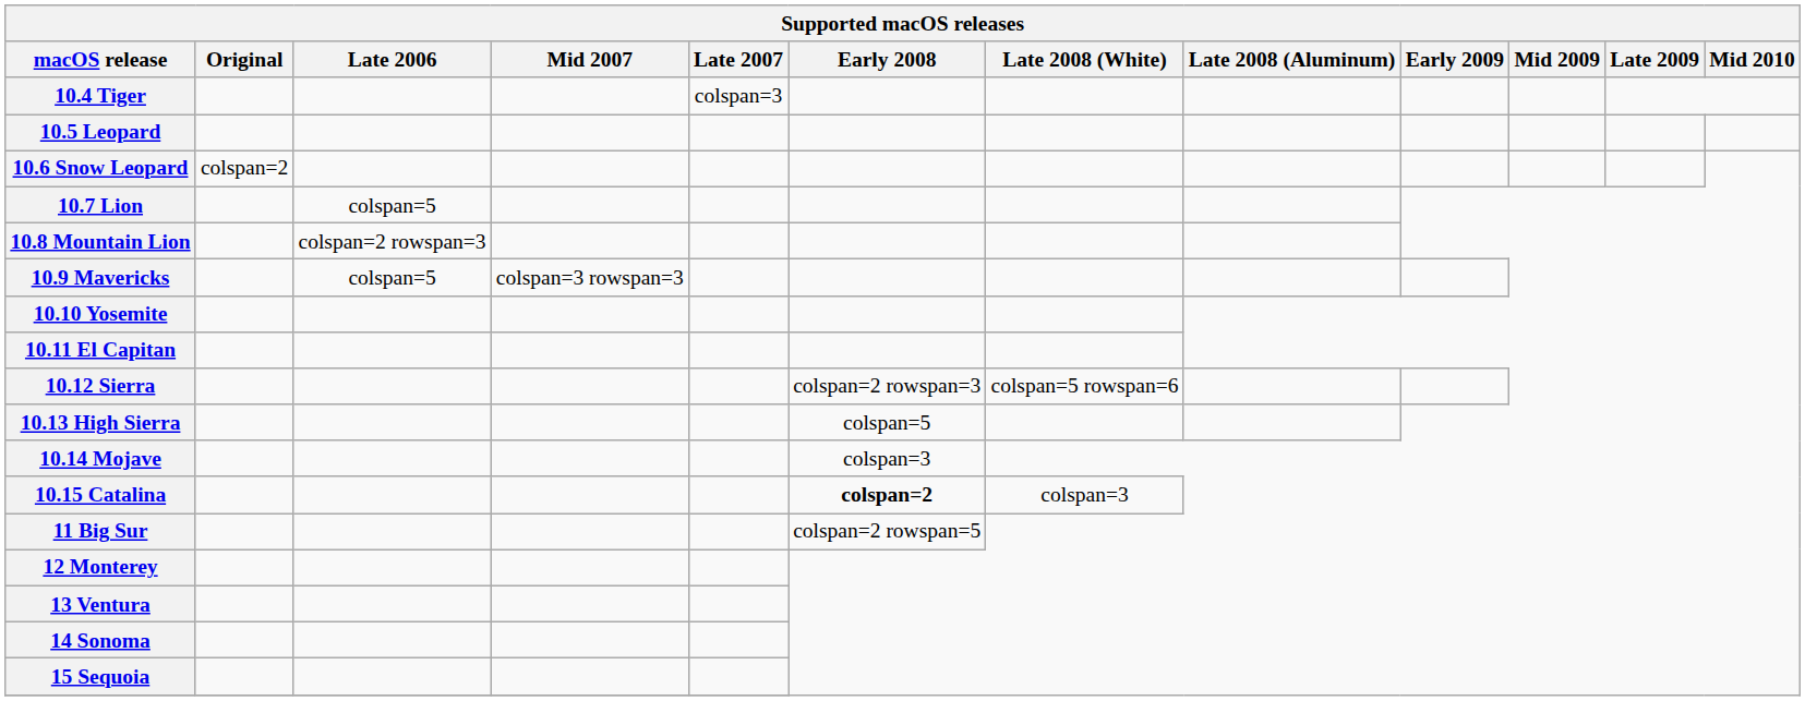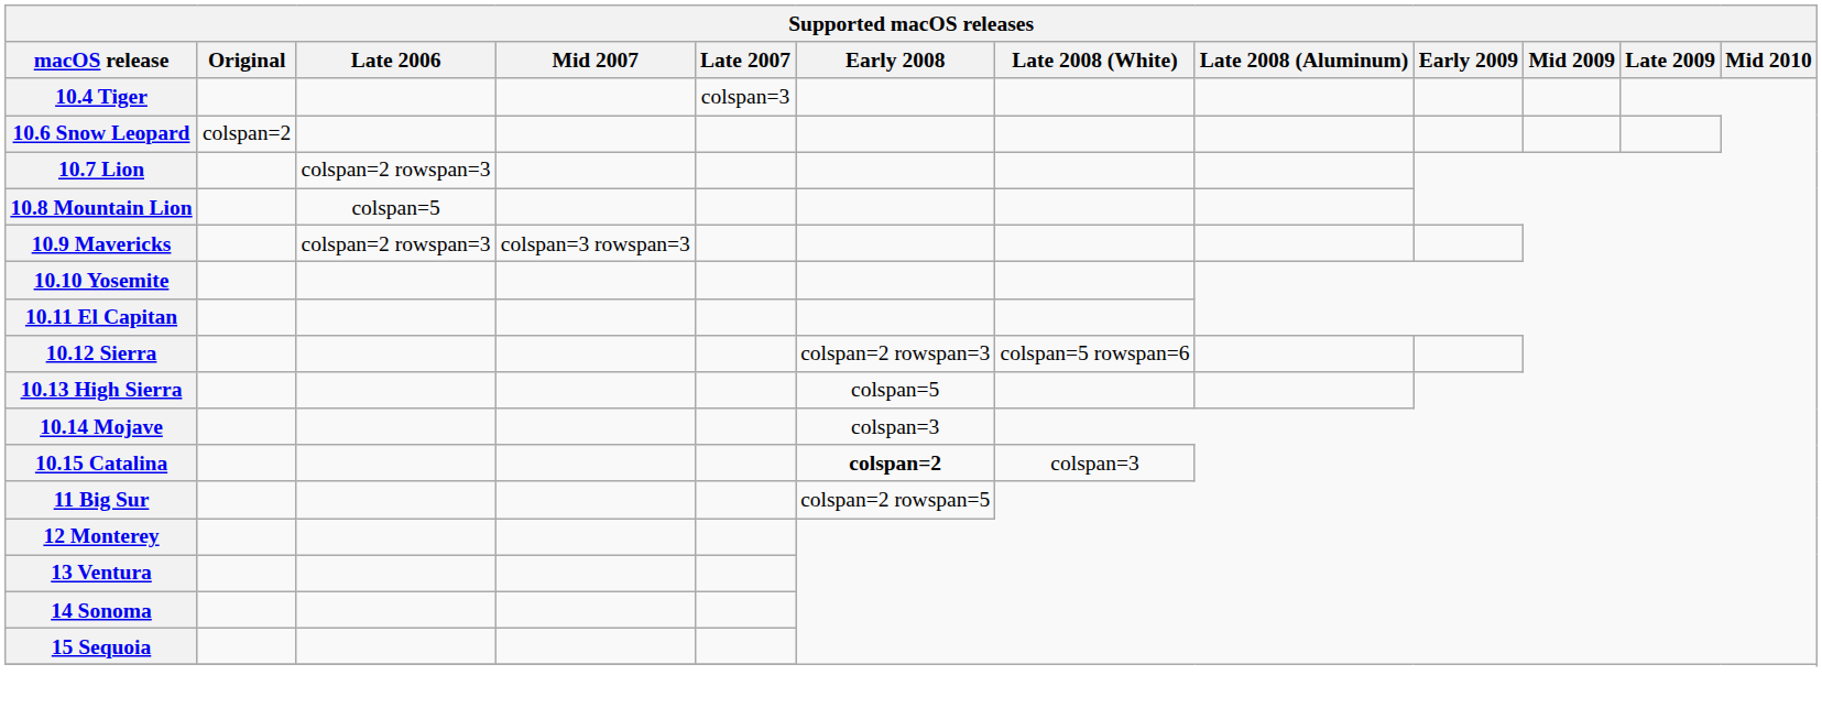- row: 10.5 Leopard
10.7 Lion | Late 2006: colspan=5 -> colspan=2 rowspan=3
10.8 Mountain Lion | Late 2006: colspan=2 rowspan=3 -> colspan=5
10.9 Mavericks | Late 2006: colspan=5 -> colspan=2 rowspan=3
